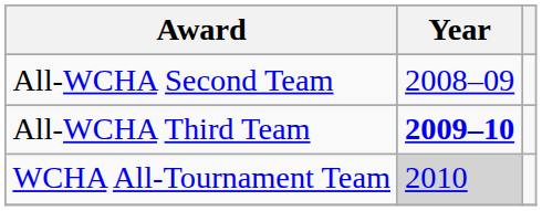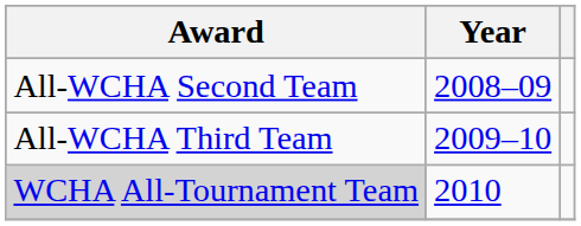row 3 | Year: bold -> normal
row 4 | Award: no background -> lightgrey background
row 4 | Year: lightgrey background -> no background
